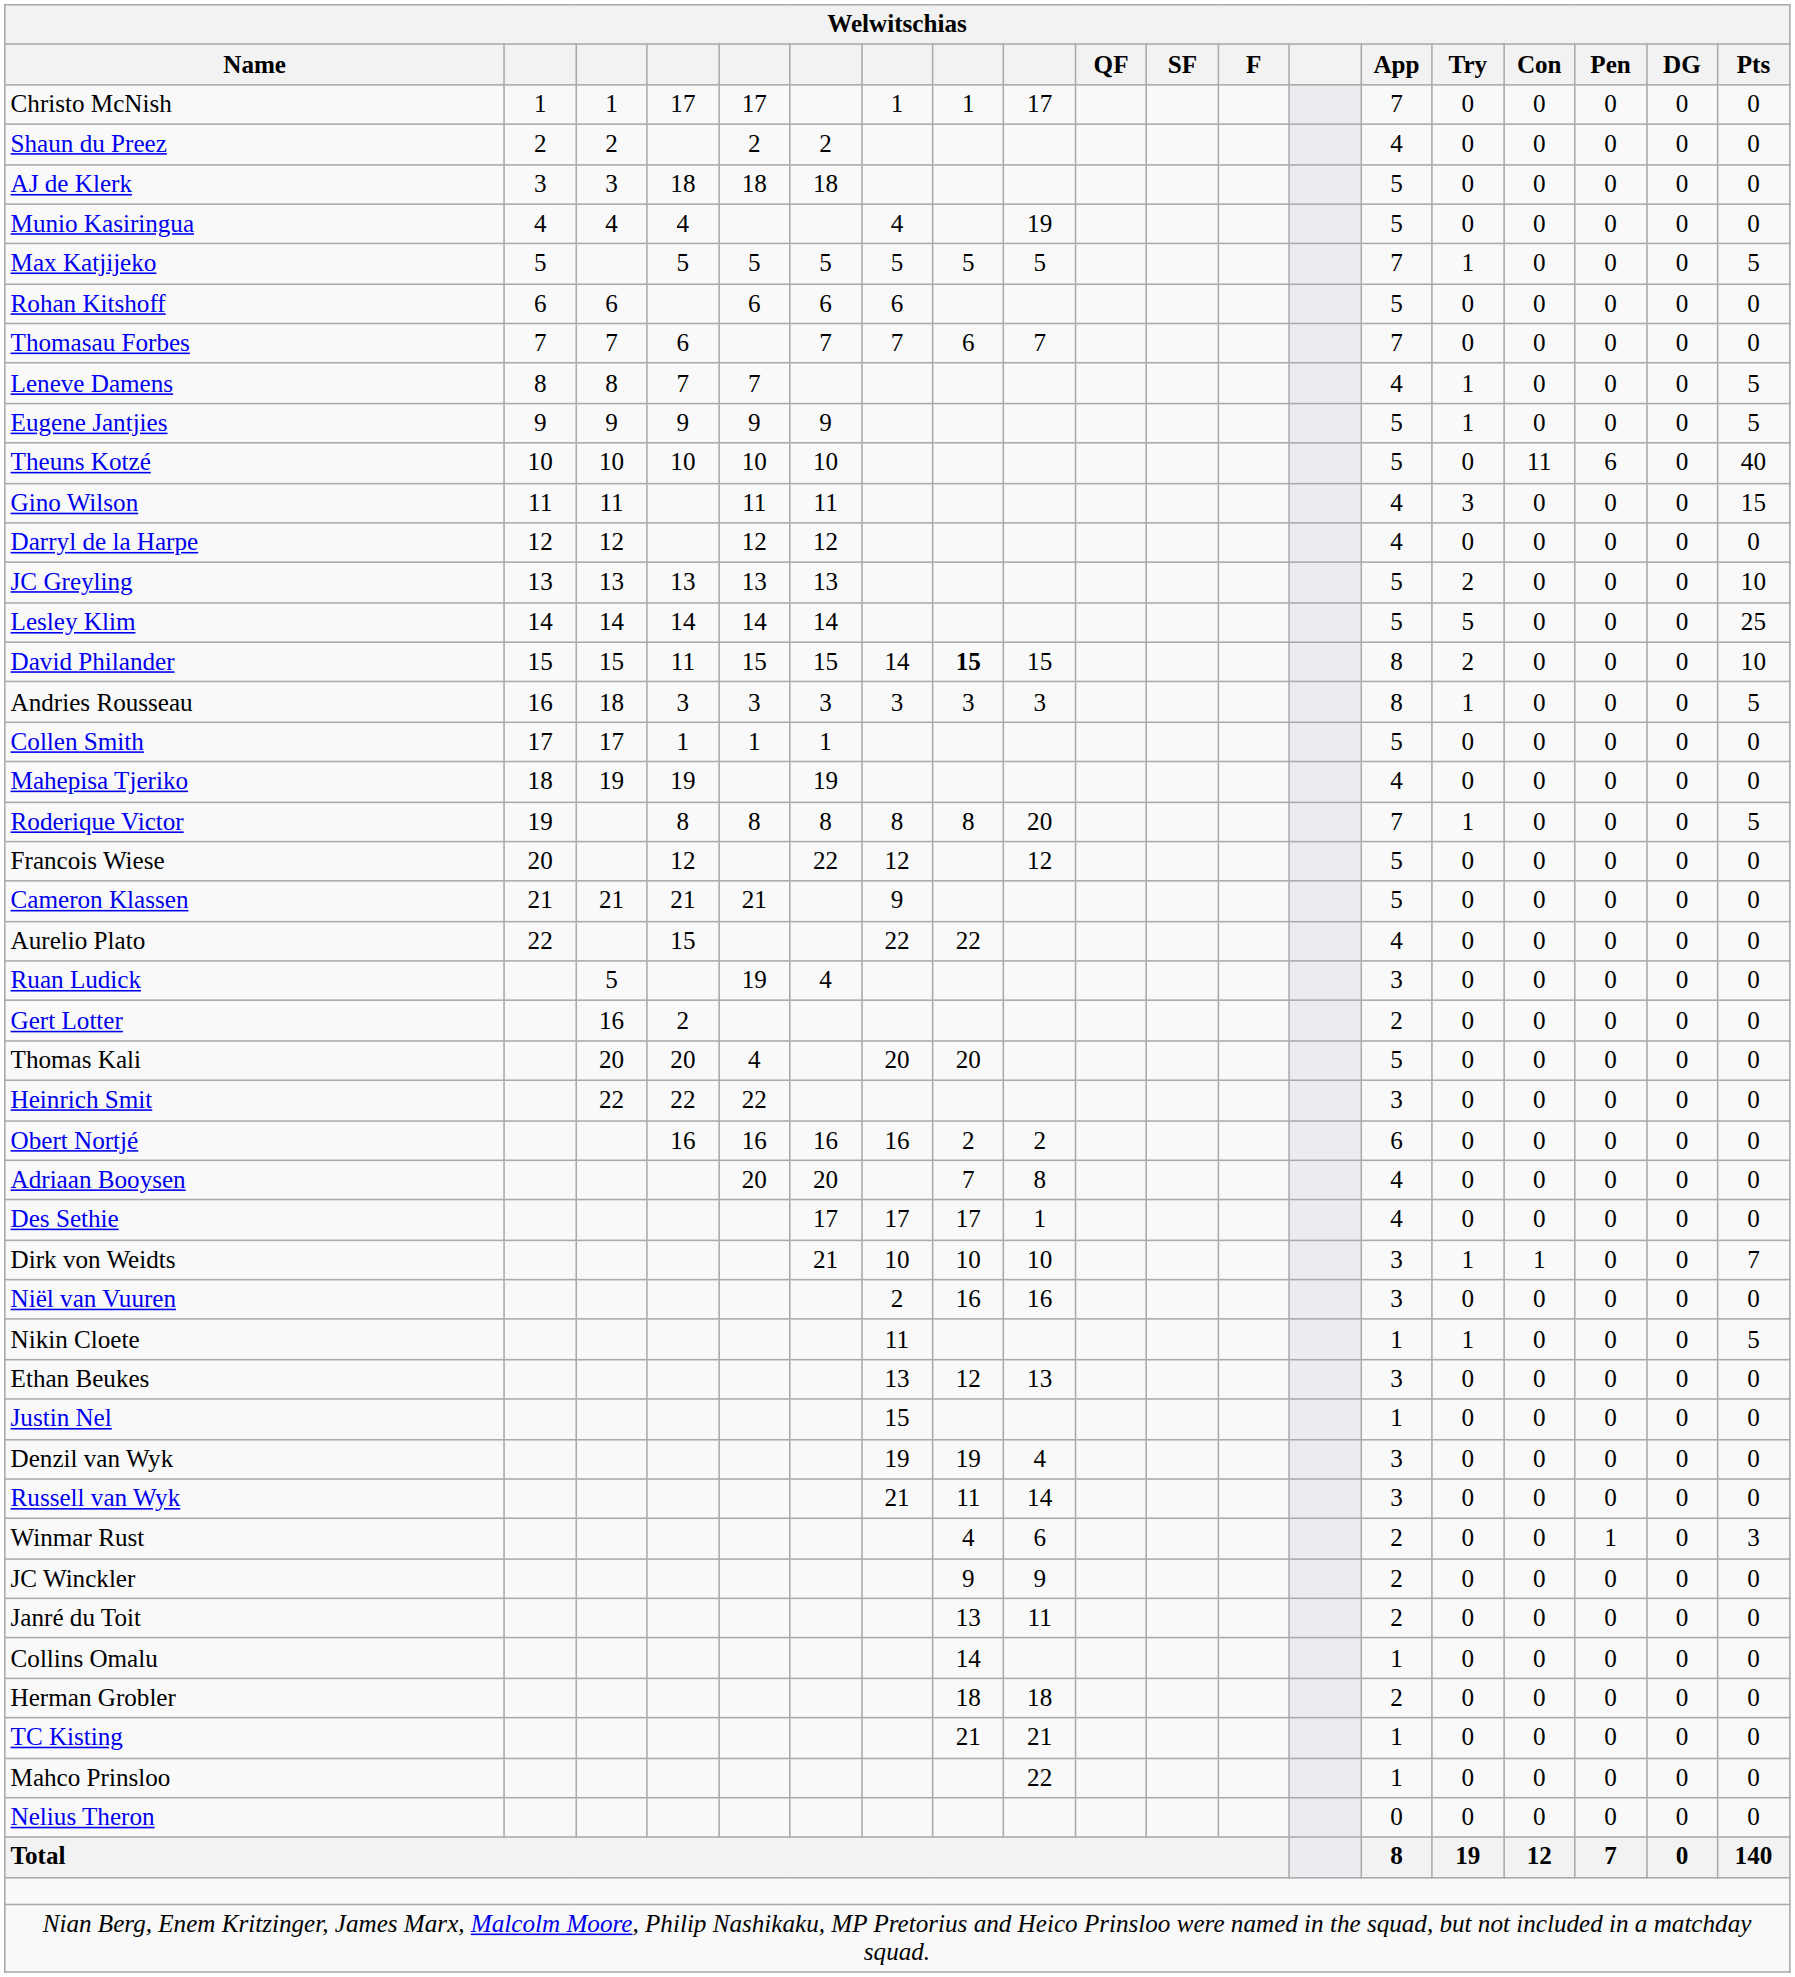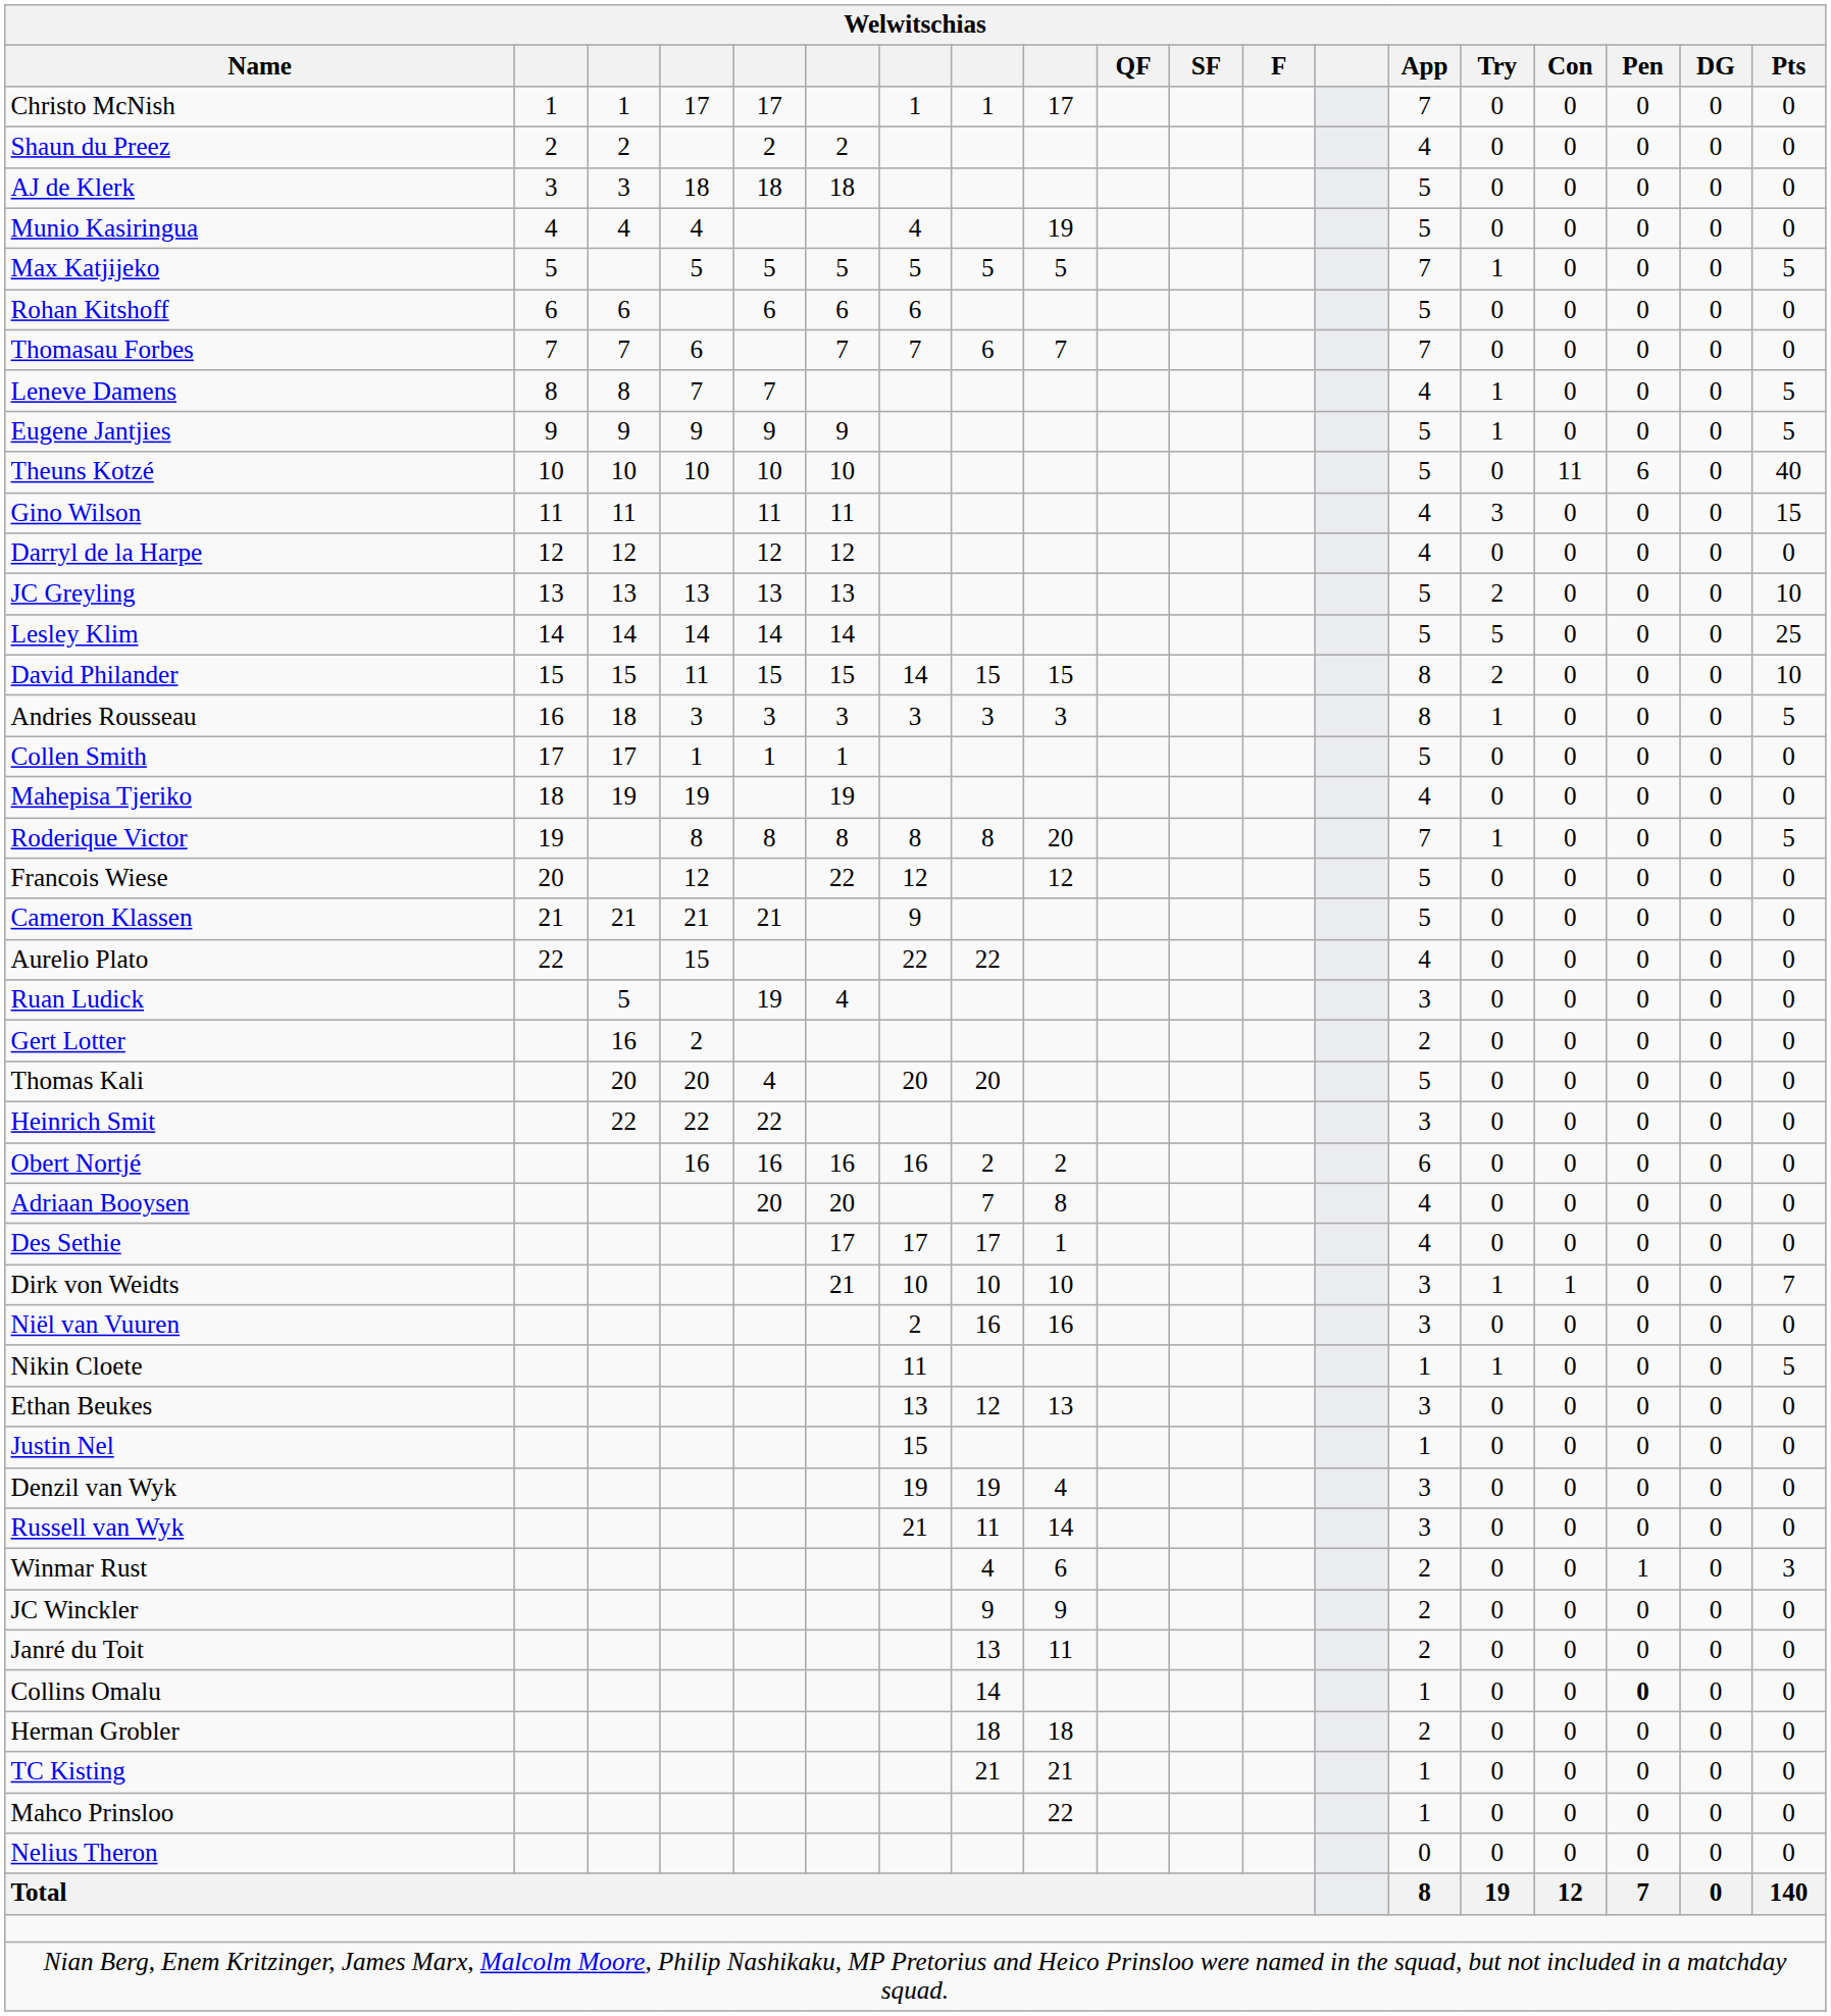David Philander | column 8: bold -> normal
Collins Omalu | Pen: normal -> bold
